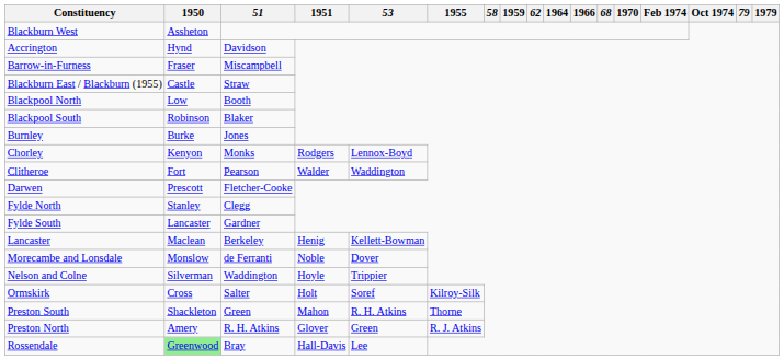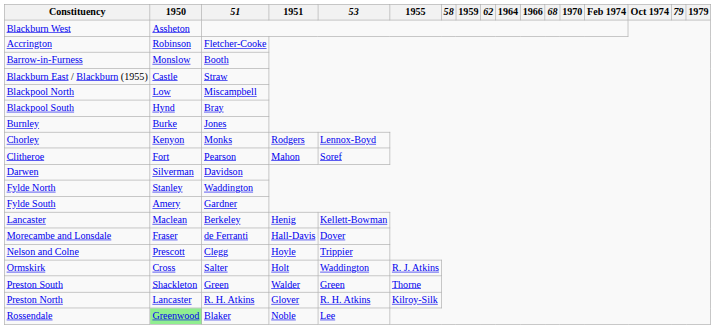Accrington | 1950: Hynd -> Robinson
Accrington | 51: Davidson -> Fletcher-Cooke
Barrow-in-Furness | 1950: Fraser -> Monslow
Barrow-in-Furness | 51: Miscampbell -> Booth
Blackpool North | 51: Booth -> Miscampbell
Blackpool South | 1950: Robinson -> Hynd
Blackpool South | 51: Blaker -> Bray
Clitheroe | 1951: Walder -> Mahon
Clitheroe | 53: Waddington -> Soref
Darwen | 1950: Prescott -> Silverman
Darwen | 51: Fletcher-Cooke -> Davidson
Fylde North | 51: Clegg -> Waddington
Fylde South | 1950: Lancaster -> Amery
Morecambe and Lonsdale | 1950: Monslow -> Fraser
Morecambe and Lonsdale | 1951: Noble -> Hall-Davis
Nelson and Colne | 1950: Silverman -> Prescott
Nelson and Colne | 51: Waddington -> Clegg
Ormskirk | 53: Soref -> Waddington
Ormskirk | 1955: Kilroy-Silk -> R. J. Atkins
Preston South | 1951: Mahon -> Walder
Preston South | 53: R. H. Atkins -> Green
Preston North | 1950: Amery -> Lancaster
Preston North | 53: Green -> R. H. Atkins
Preston North | 1955: R. J. Atkins -> Kilroy-Silk
Rossendale | 51: Bray -> Blaker
Rossendale | 1951: Hall-Davis -> Noble
